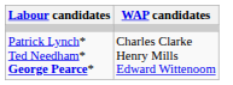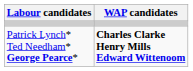Patrick Lynch* Ted Needham* George Pearce* | WAP candidates: normal -> bold
